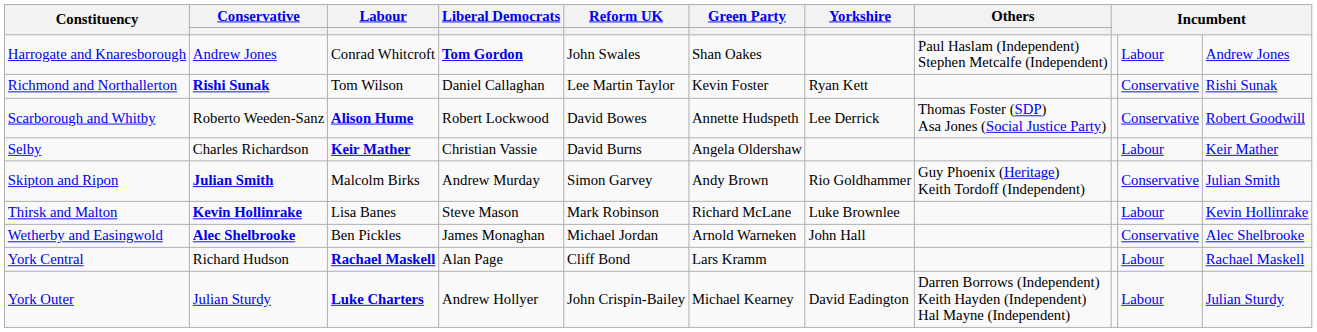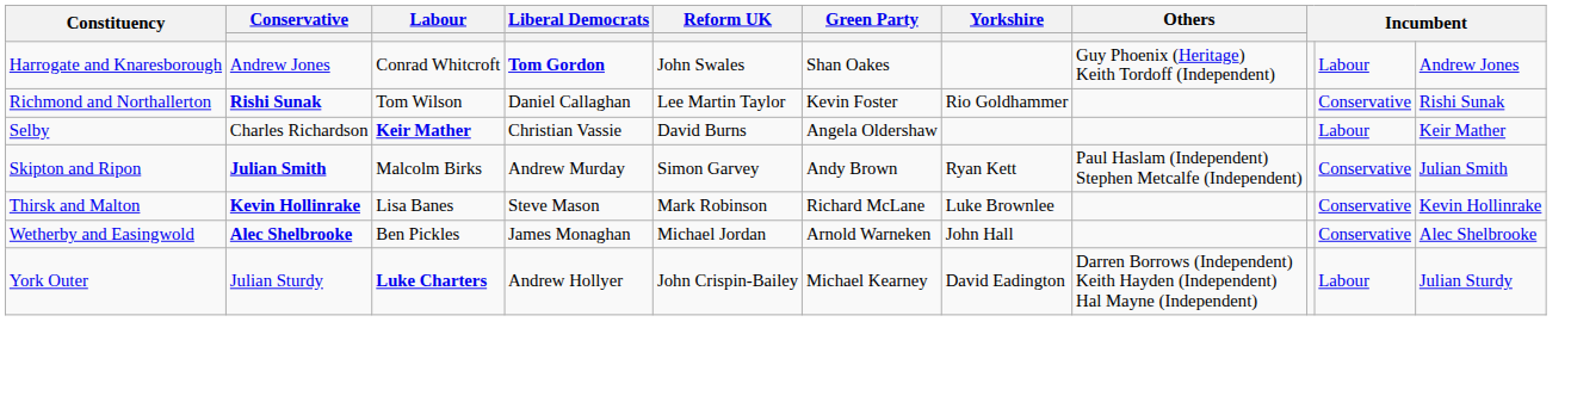Harrogate and Knaresborough | Others: Paul Haslam (Independent) Stephen Metcalfe (Independent) -> Guy Phoenix (Heritage) Keith Tordoff (Independent)
Richmond and Northallerton | Yorkshire: Ryan Kett -> Rio Goldhammer
- row: Scarborough and Whitby | Roberto Weeden-Sanz | Alison Hume | Robert Lockwood | David Bowes | Annette Hudspeth | Lee Derrick | Thomas Foster (SDP) Asa Jones (Social Justice Party) | Conservative | Robert Goodwill
Skipton and Ripon | Yorkshire: Rio Goldhammer -> Ryan Kett
Skipton and Ripon | Others: Guy Phoenix (Heritage) Keith Tordoff (Independent) -> Paul Haslam (Independent) Stephen Metcalfe (Independent)
Thirsk and Malton | column 10: Labour -> Conservative
- row: York Central | Richard Hudson | Rachael Maskell | Alan Page | Cliff Bond | Lars Kramm | Labour | Rachael Maskell
